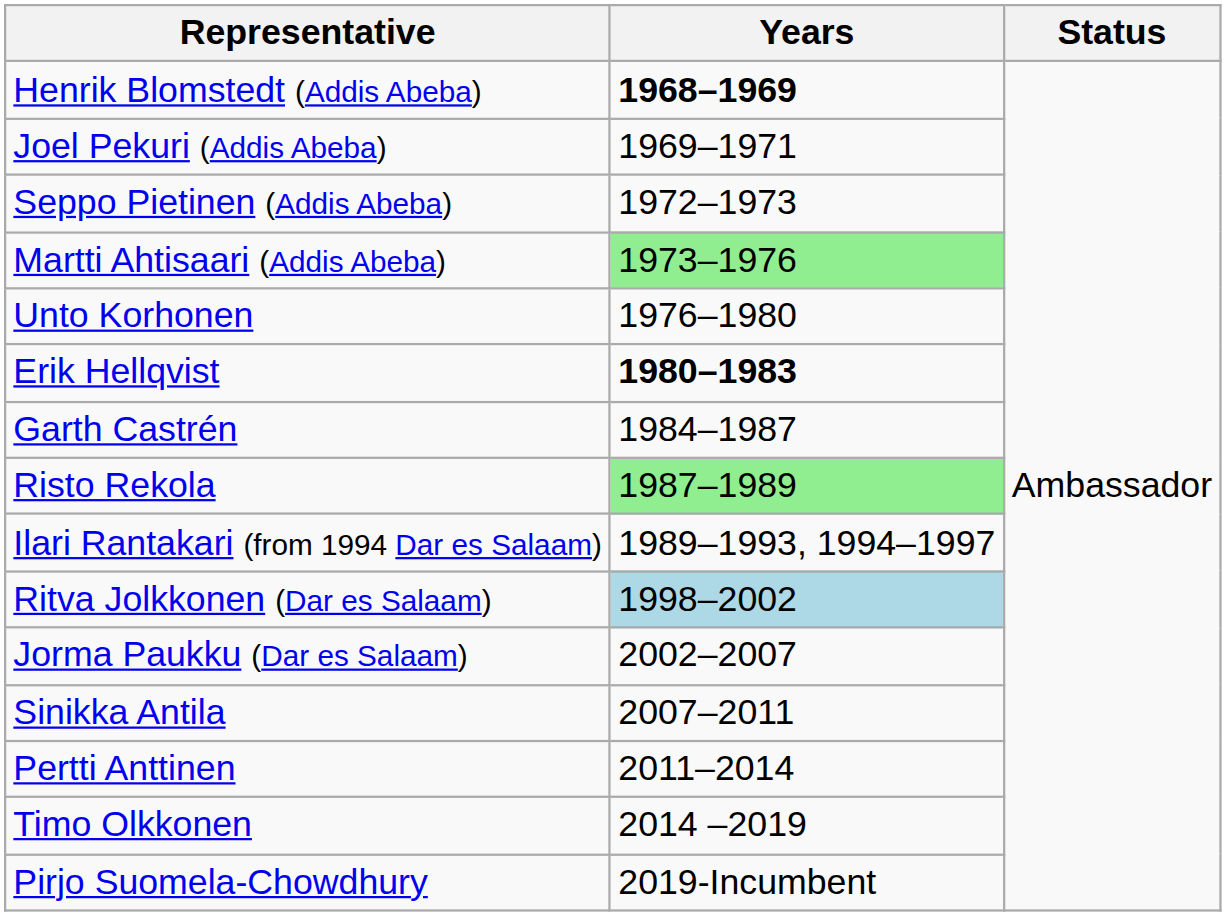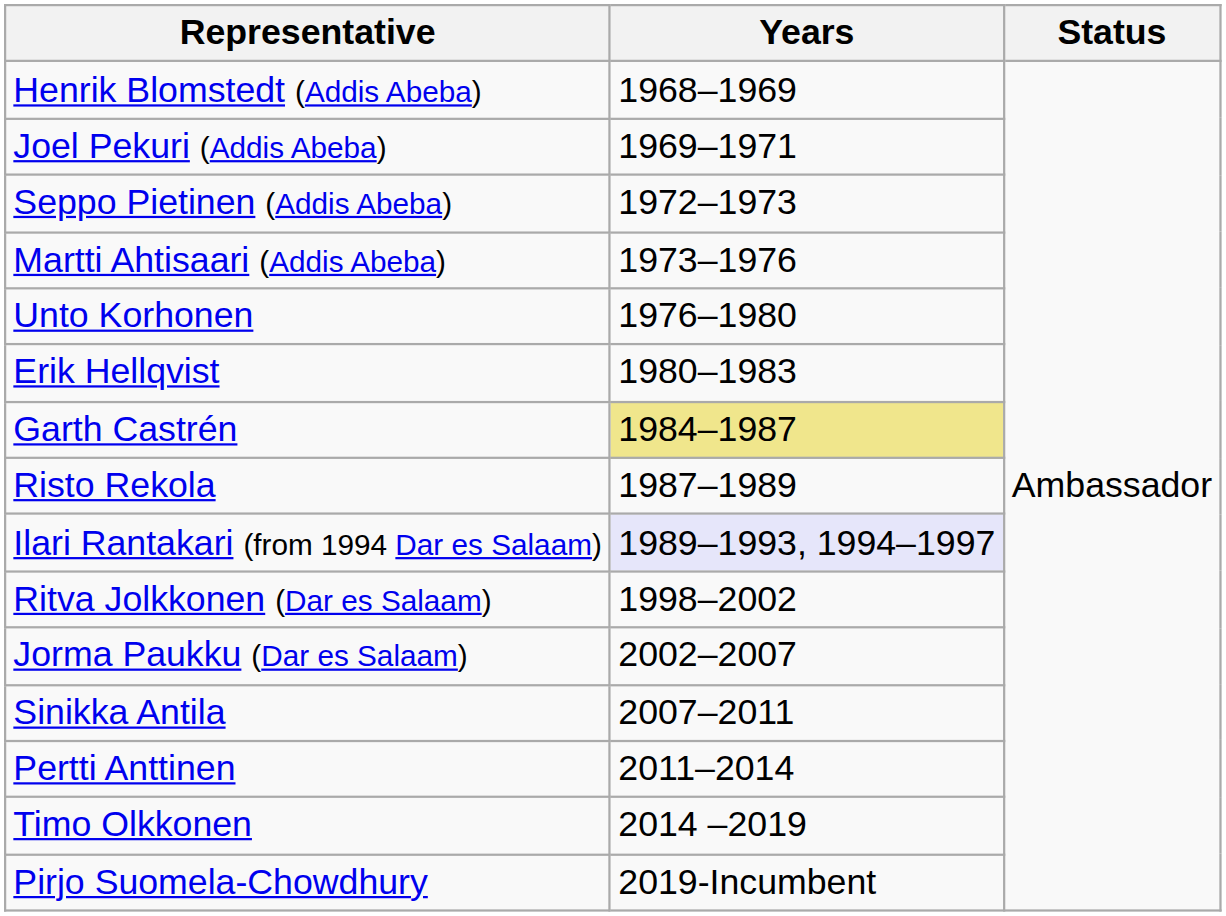Henrik Blomstedt (Addis Abeba) | Years: bold -> normal
Martti Ahtisaari (Addis Abeba) | Years: lightgreen background -> no background
Erik Hellqvist | Years: bold -> normal
Garth Castrén | Years: no background -> khaki background
Risto Rekola | Years: lightgreen background -> no background
Ilari Rantakari (from 1994 Dar es Salaam) | Years: no background -> lavender background
Ritva Jolkkonen (Dar es Salaam) | Years: lightblue background -> no background
